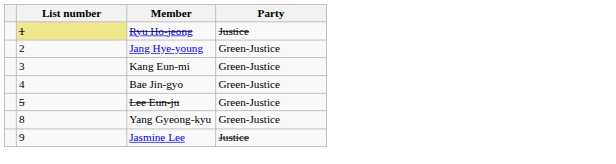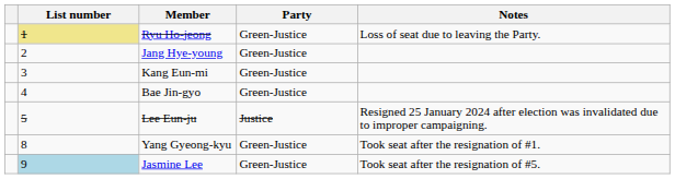+ column: Notes | Loss of seat due to leaving the Party. | Resigned 25 January 2024 after election was invalidated due to improper campaigning. | Took seat after the resignation of #1. | Took seat after the resignation of #5.
Ryu Ho-jeong | Party: Justice -> Green-Justice
Lee Eun-ju | Party: Green-Justice -> Justice
Jasmine Lee | List number: no background -> lightblue background
Jasmine Lee | Party: Justice -> Green-Justice
